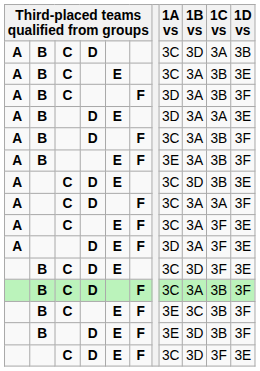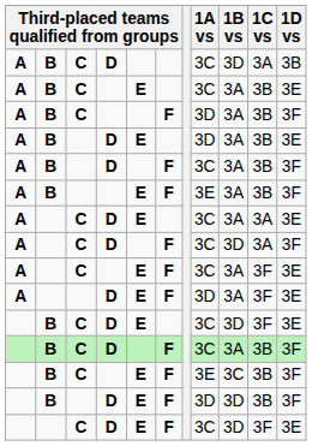row 5 | 1C vs: 3A -> 3B
row 8 | 1B vs: 3D -> 3A
row 8 | 1C vs: 3B -> 3A
row 9 | 1B vs: 3A -> 3D
row 15 | 1A vs: 3E -> 3D
